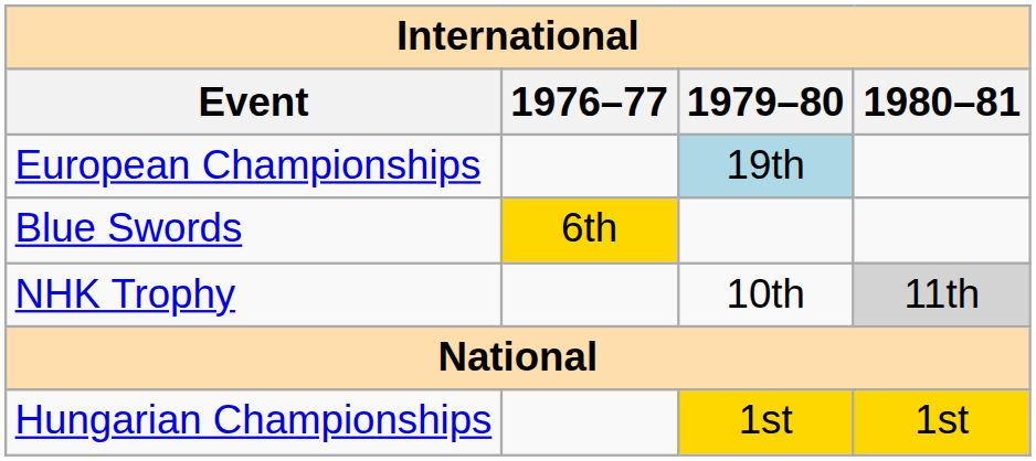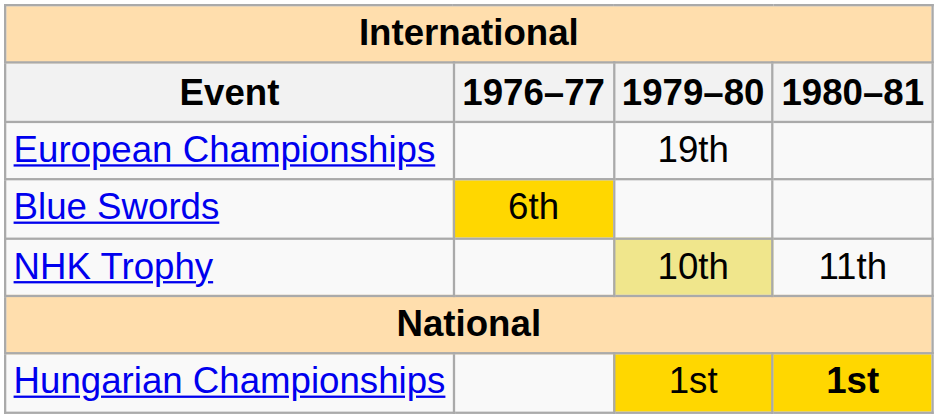European Championships | 1979–80: lightblue background -> no background
NHK Trophy | 1979–80: no background -> khaki background
NHK Trophy | 1980–81: lightgrey background -> no background
Hungarian Championships | 1980–81: normal -> bold
